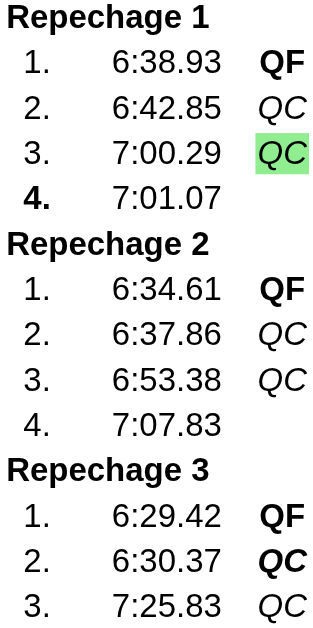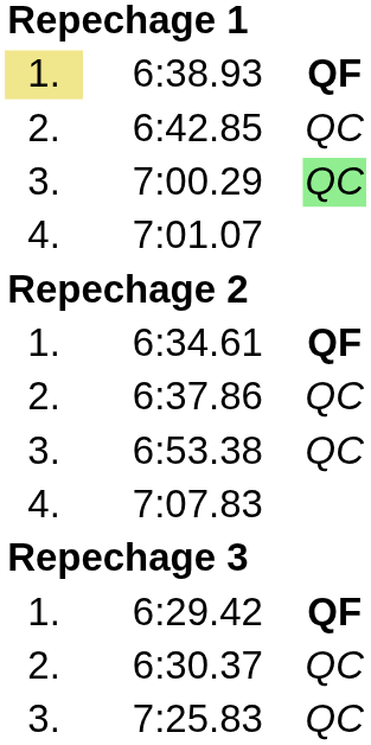6:38.93 | column 1: no background -> khaki background
7:01.07 | column 1: bold -> normal
6:30.37 | column 3: bold -> normal
